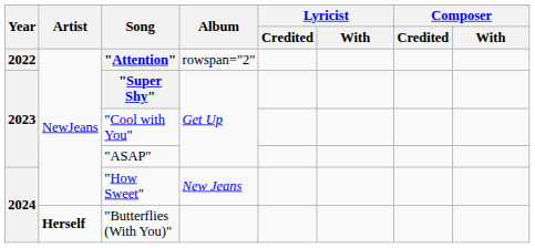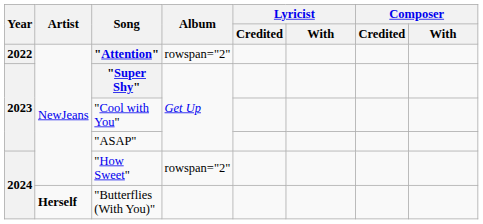"How Sweet" | Album: New Jeans -> rowspan="2"
